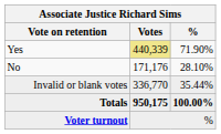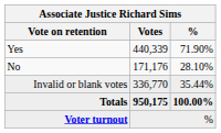Yes | Votes: khaki background -> no background
